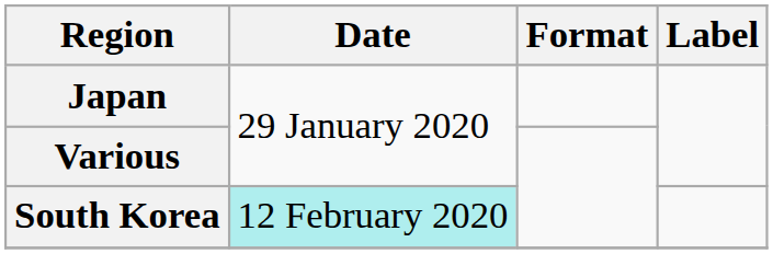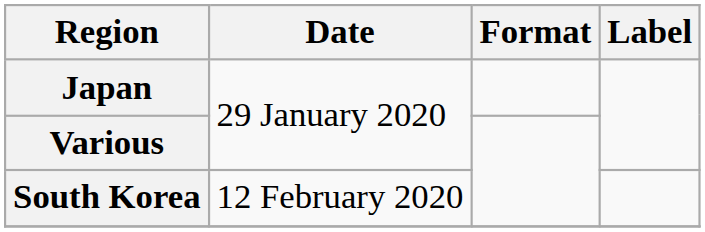South Korea | Date: paleturquoise background -> no background
